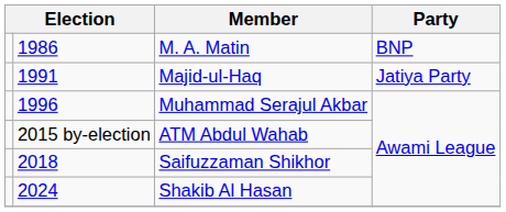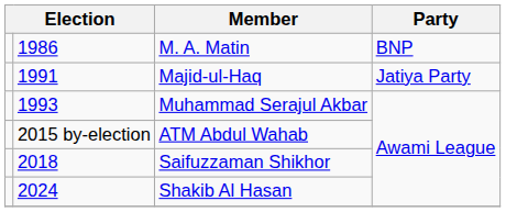Muhammad Serajul Akbar | column 2: 1996 -> 1993
